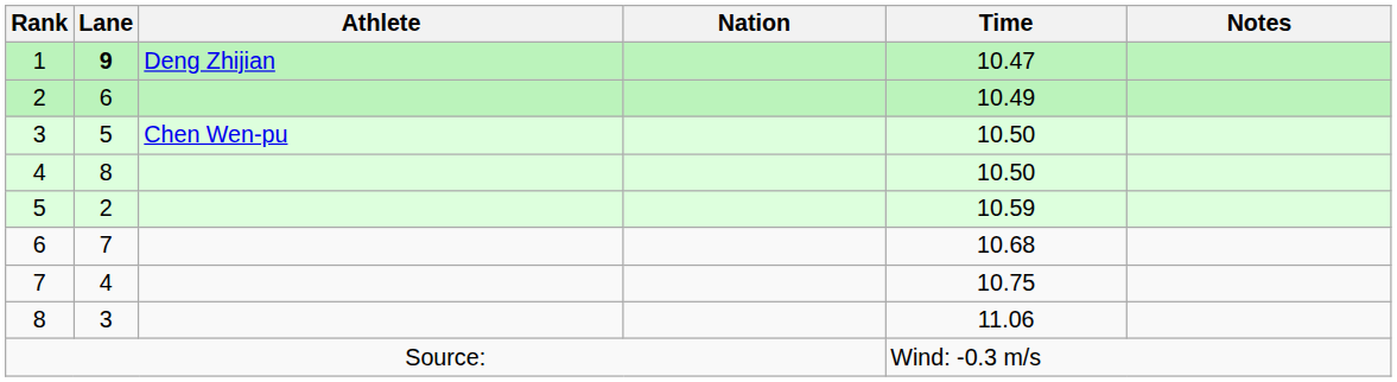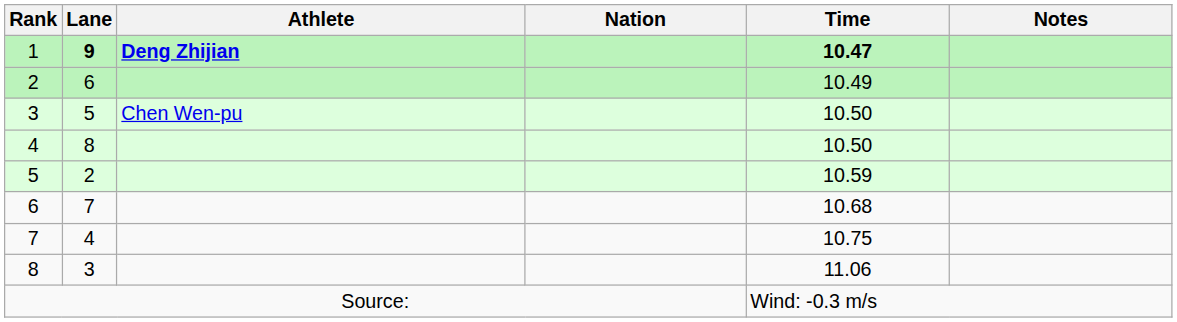1 | Athlete: normal -> bold
1 | Time: normal -> bold
